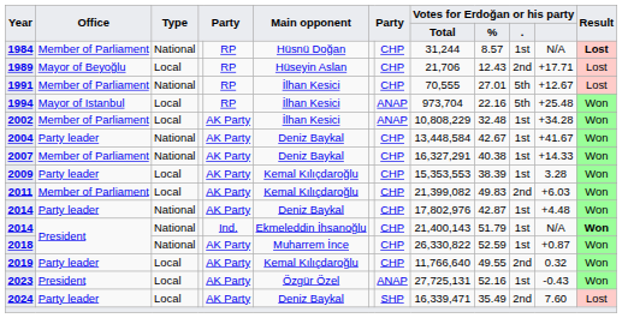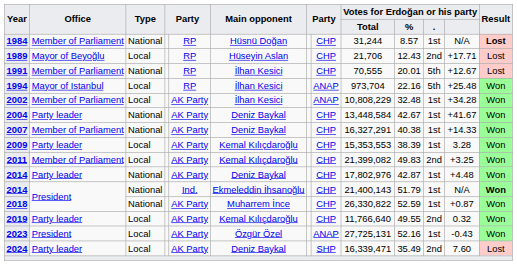1991 | Votes for Erdoğan or his party / %: 27.01 -> 20.01
2011 | Votes for Erdoğan or his party: +6.03 -> +3.25
